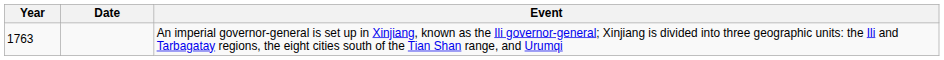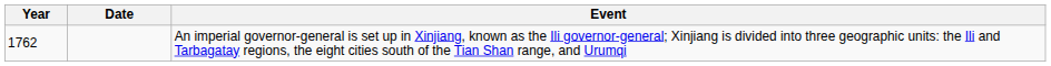row 2 | Year: 1763 -> 1762
